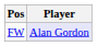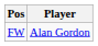FW | Player: lavender background -> no background
